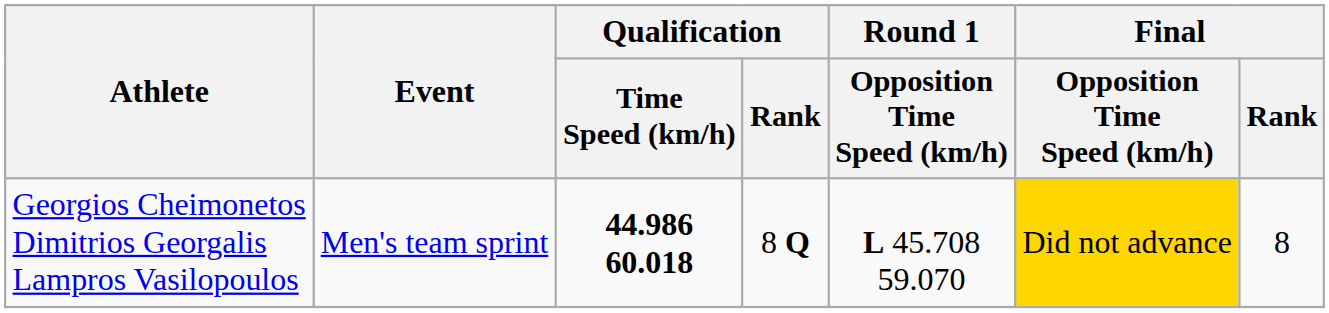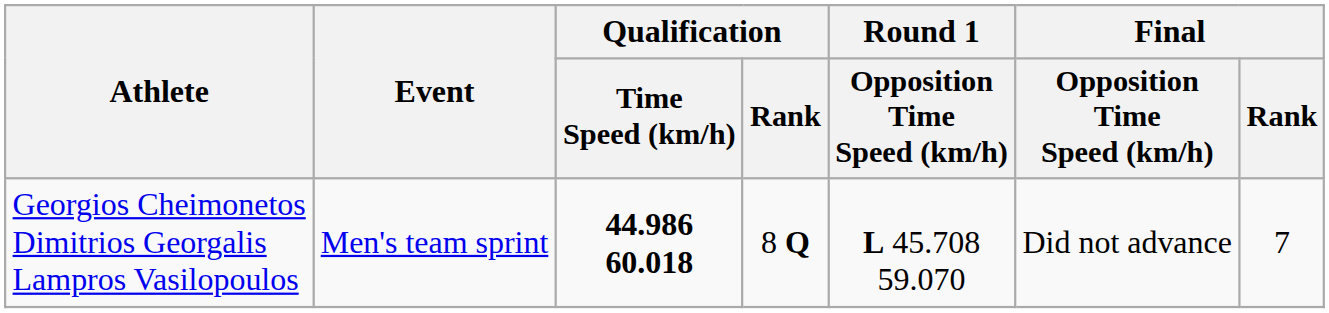row 3 | Final / Opposition Time Speed (km/h): gold background -> no background
row 3 | Final / Rank: 8 -> 7
